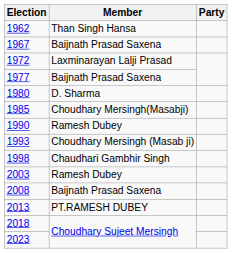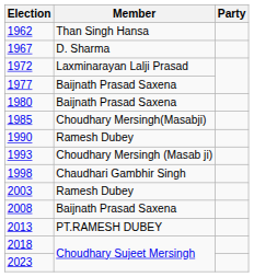1967 | Member: Baijnath Prasad Saxena -> D. Sharma
1980 | Member: D. Sharma -> Baijnath Prasad Saxena
